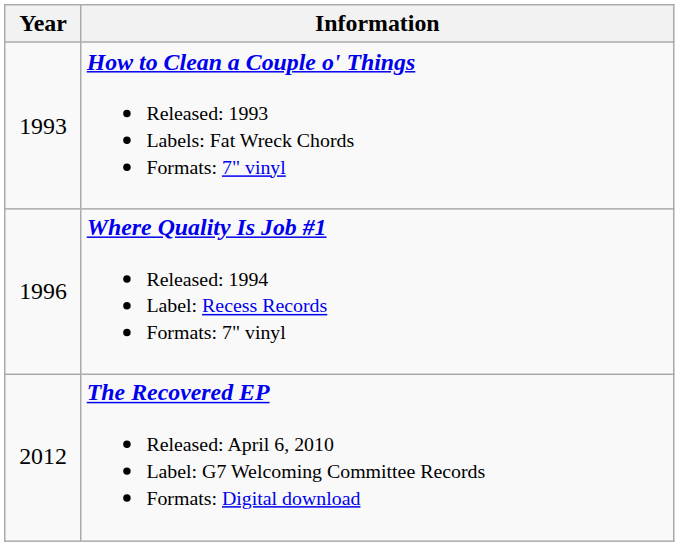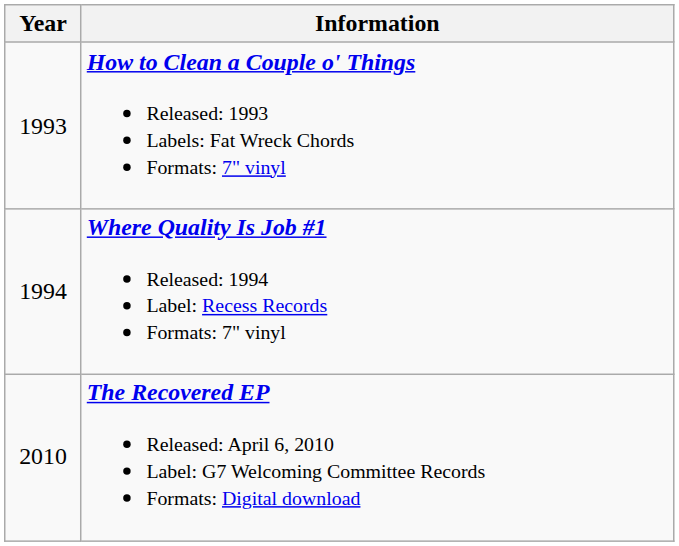row 3 | Year: 1996 -> 1994
row 4 | Year: 2012 -> 2010
